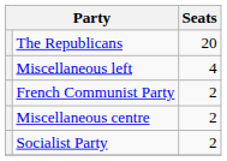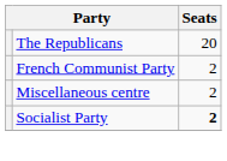- row: Miscellaneous left | 4
Socialist Party | Seats: normal -> bold
